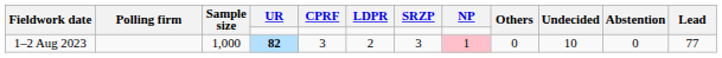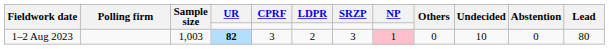1–2 Aug 2023 | Sample size: 1,000 -> 1,003
1–2 Aug 2023 | Lead: 77 -> 80
